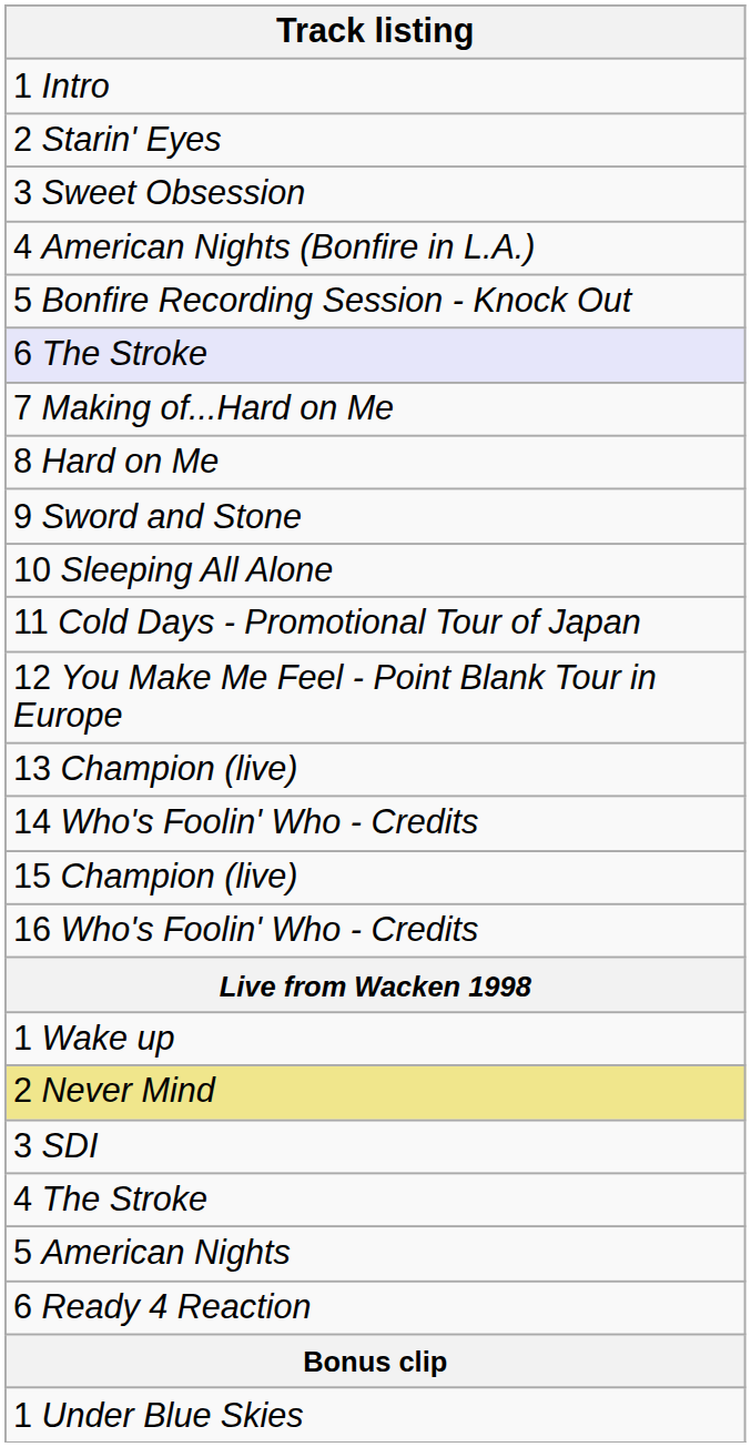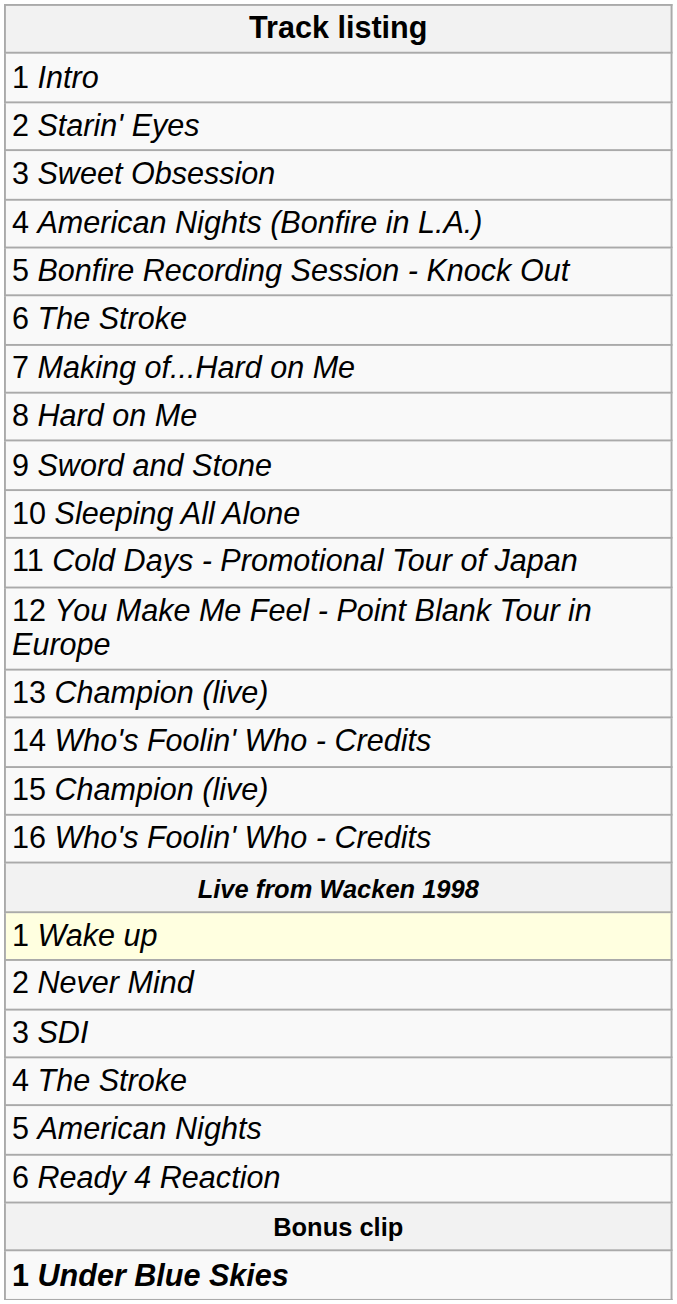row 7 | column 1: lavender background -> no background
row 19 | column 1: no background -> lightyellow background
row 20 | column 1: khaki background -> no background
row 26 | column 1: normal -> bold
